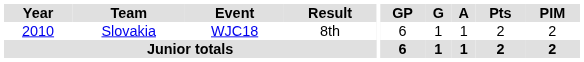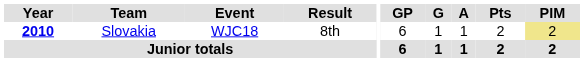Slovakia | Year: normal -> bold
Slovakia | PIM: no background -> khaki background
